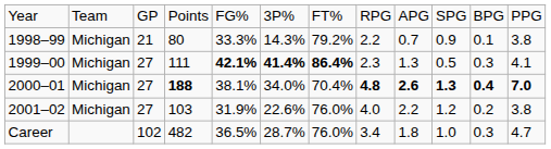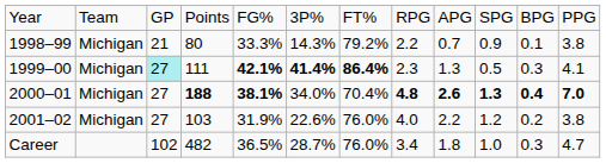1999–00 | column 3: no background -> paleturquoise background
2000–01 | column 5: normal -> bold
